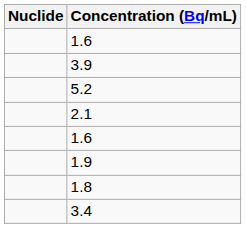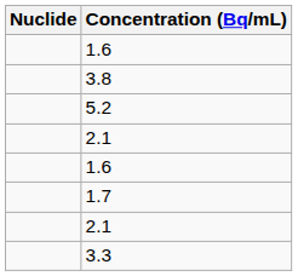row 3 | Concentration (Bq/mL): 3.9 -> 3.8
row 7 | Concentration (Bq/mL): 1.9 -> 1.7
row 8 | Concentration (Bq/mL): 1.8 -> 2.1
row 9 | Concentration (Bq/mL): 3.4 -> 3.3
